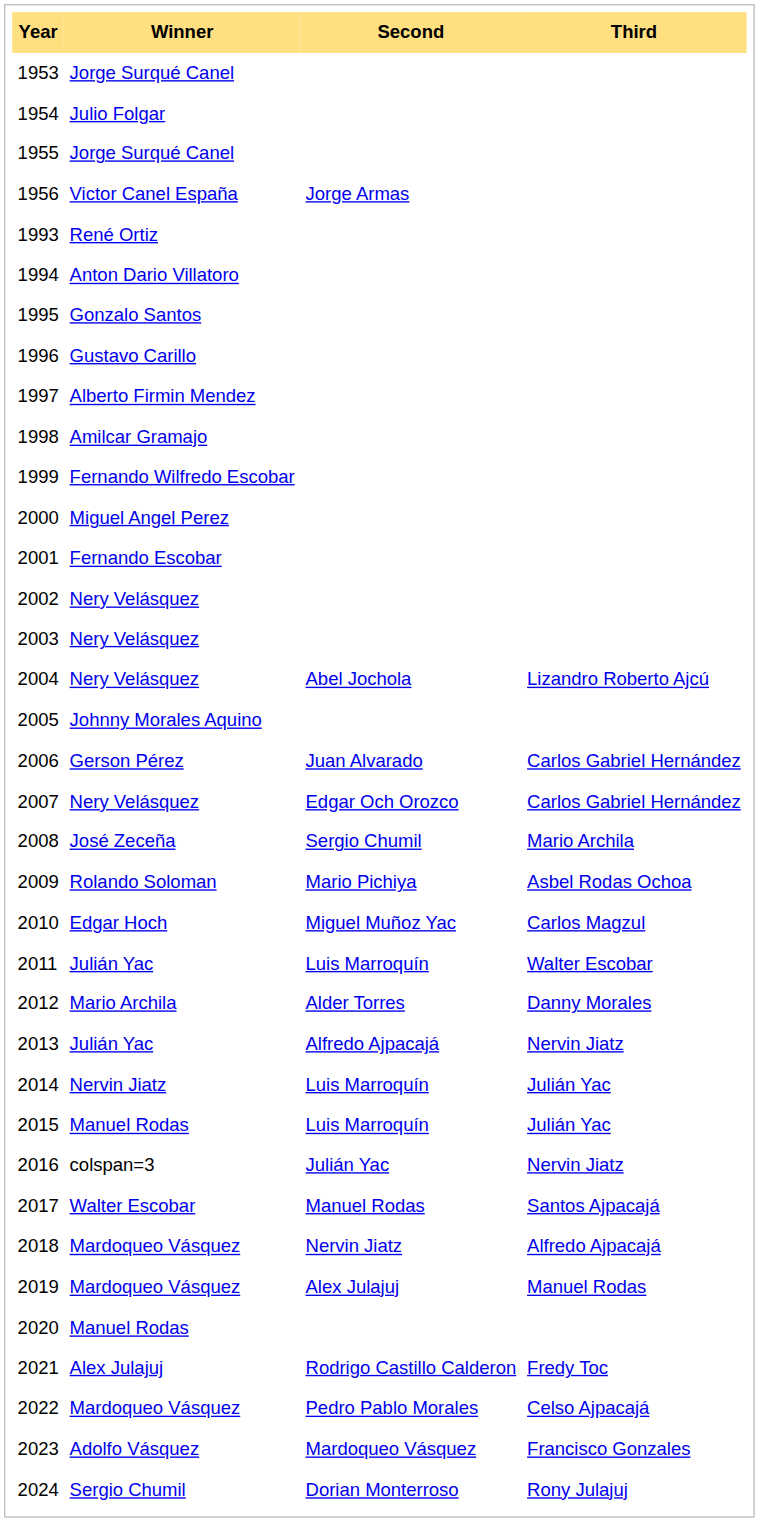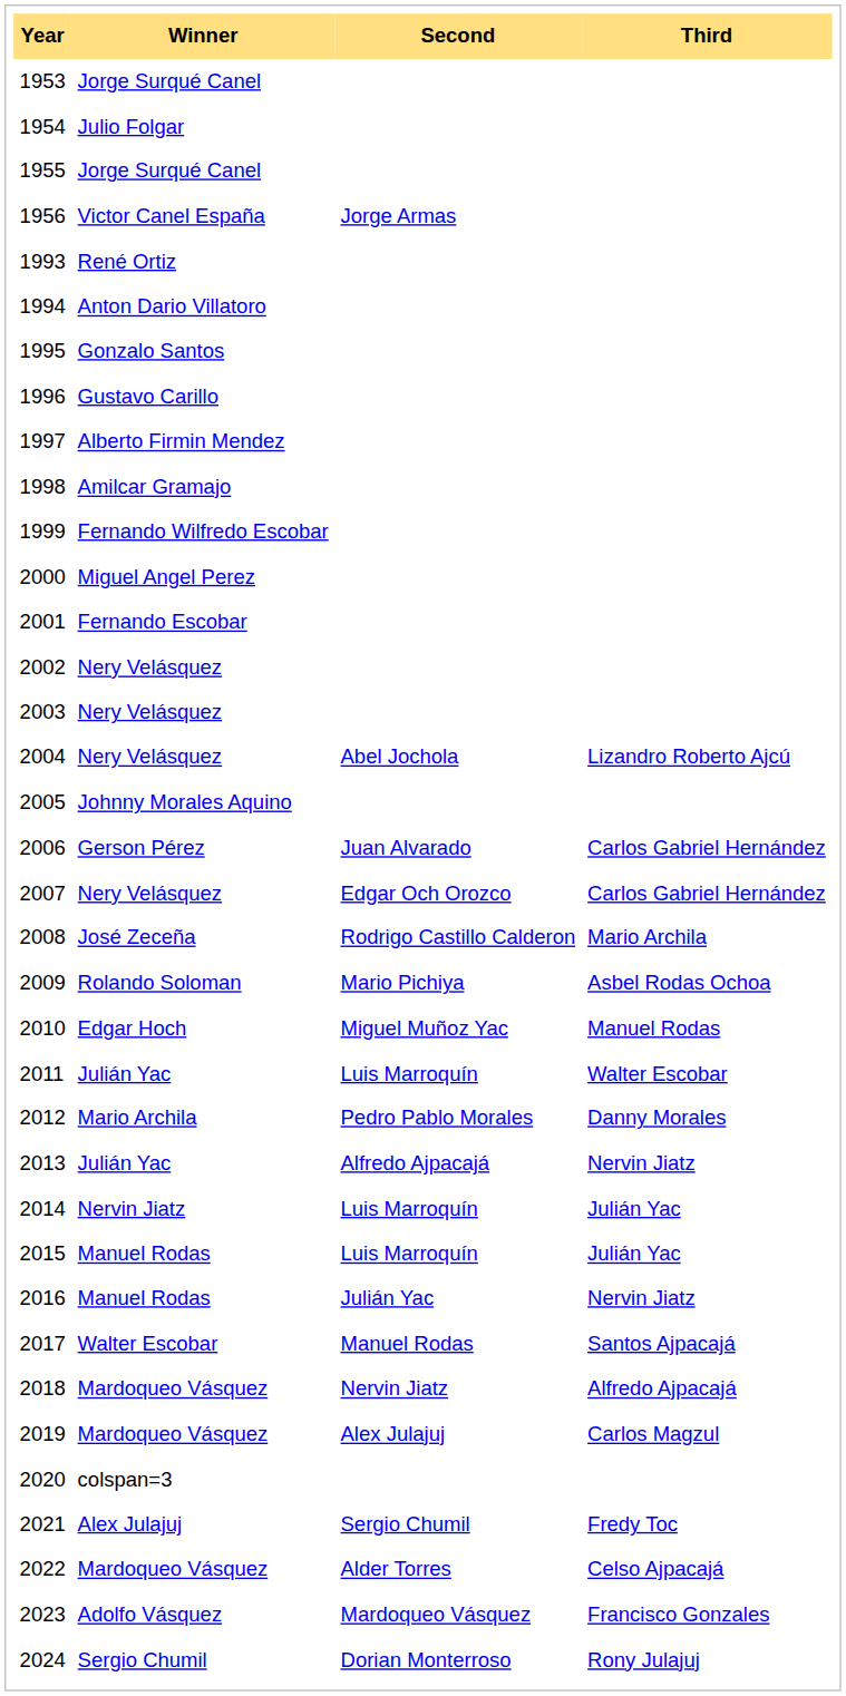2008 | Second: Sergio Chumil -> Rodrigo Castillo Calderon
2010 | Third: Carlos Magzul -> Manuel Rodas
2012 | Second: Alder Torres -> Pedro Pablo Morales
2016 | Winner: colspan=3 -> Manuel Rodas
2019 | Third: Manuel Rodas -> Carlos Magzul
2020 | Winner: Manuel Rodas -> colspan=3
2021 | Second: Rodrigo Castillo Calderon -> Sergio Chumil
2022 | Second: Pedro Pablo Morales -> Alder Torres
